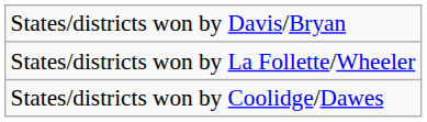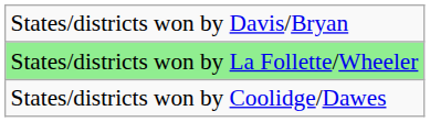row 2 | column 1: no background -> lightgreen background
